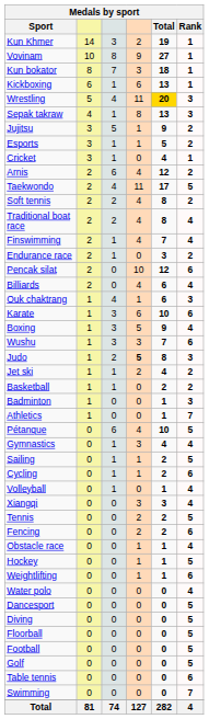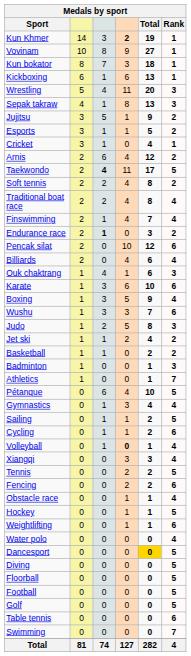Kun Khmer | column 4: normal -> bold
Wrestling | Total: gold background -> no background
Taekwondo | column 3: normal -> bold
Endurance race | column 3: normal -> bold
Judo | column 4: bold -> normal
Volleyball | column 4: normal -> bold
Dancesport | Total: no background -> gold background
